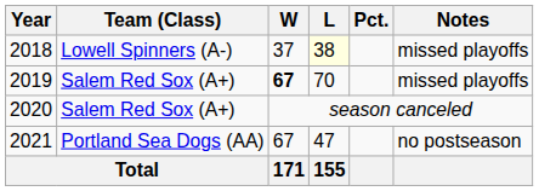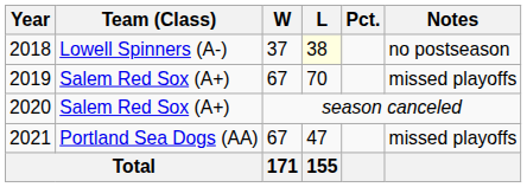2018 | Notes: missed playoffs -> no postseason
2019 | W: bold -> normal
2021 | Notes: no postseason -> missed playoffs
